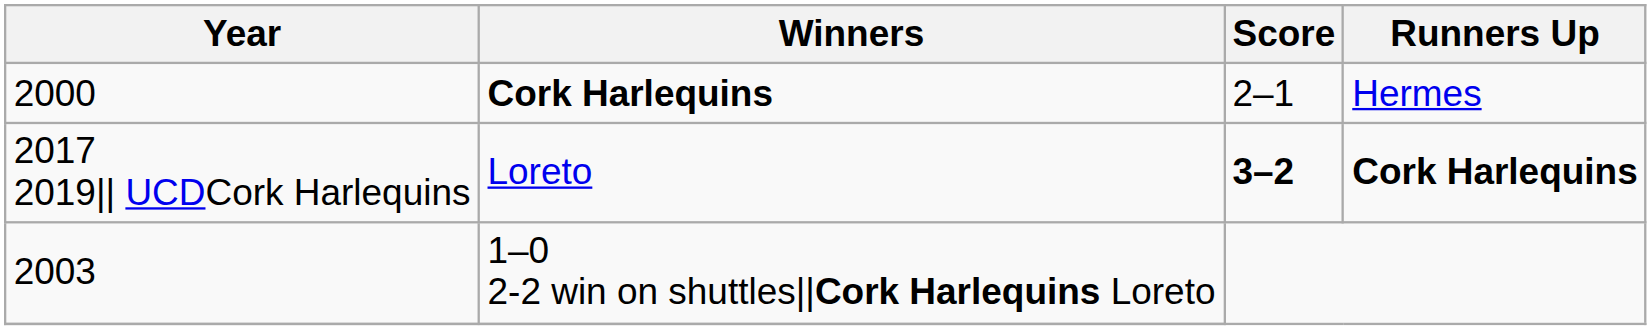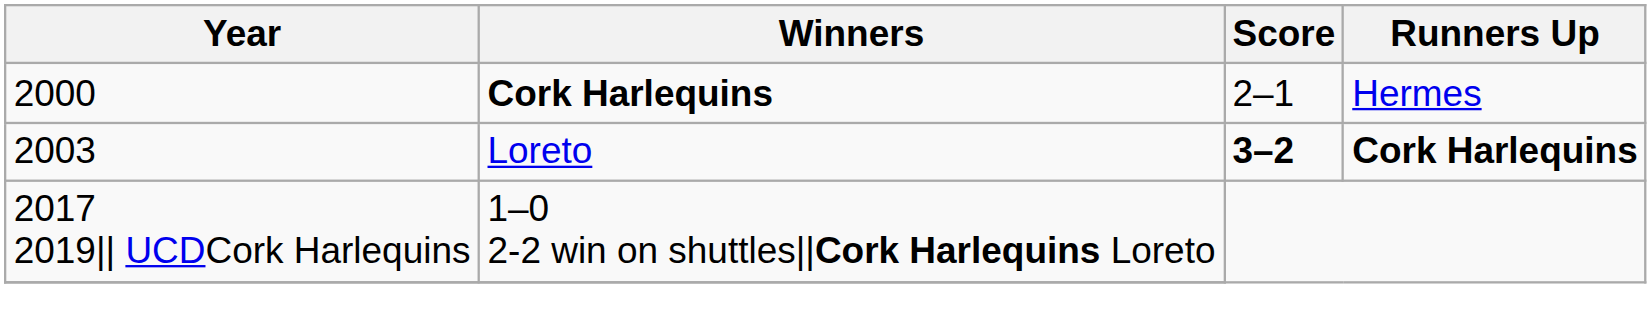Loreto | Year: 2017 2019|| UCDCork Harlequins -> 2003
1–0 2-2 win on shuttles||Cork Harlequins Loreto | Year: 2003 -> 2017 2019|| UCDCork Harlequins
